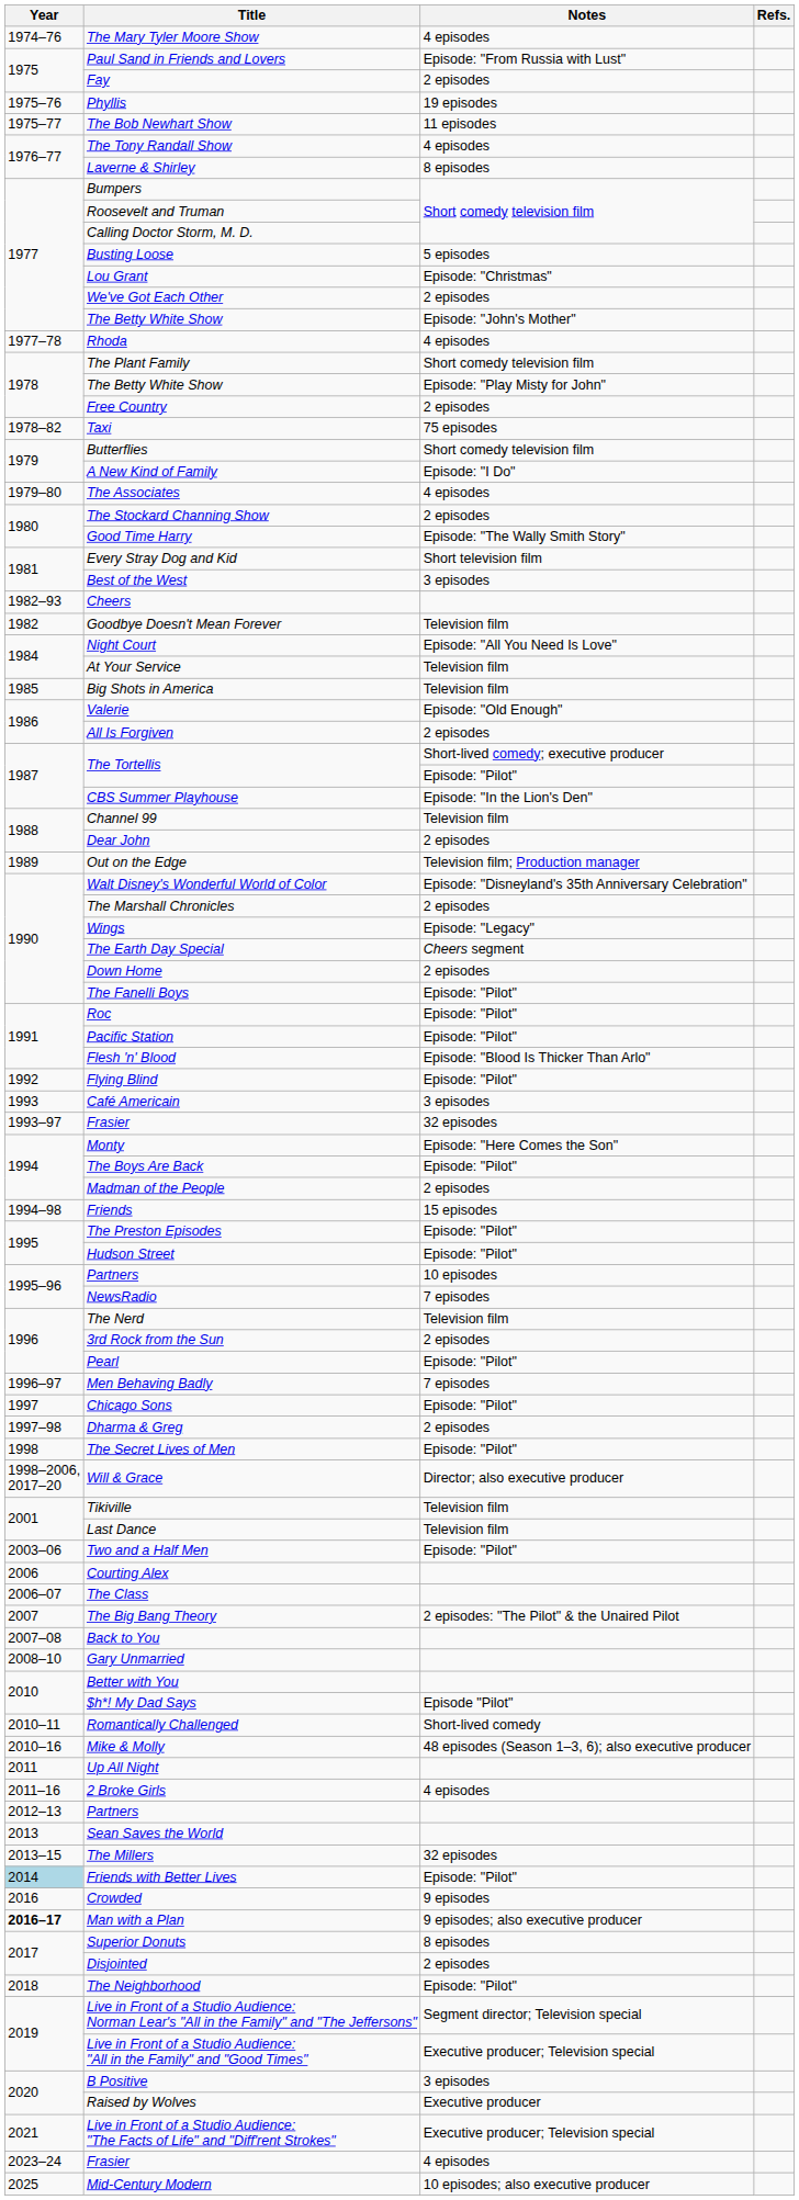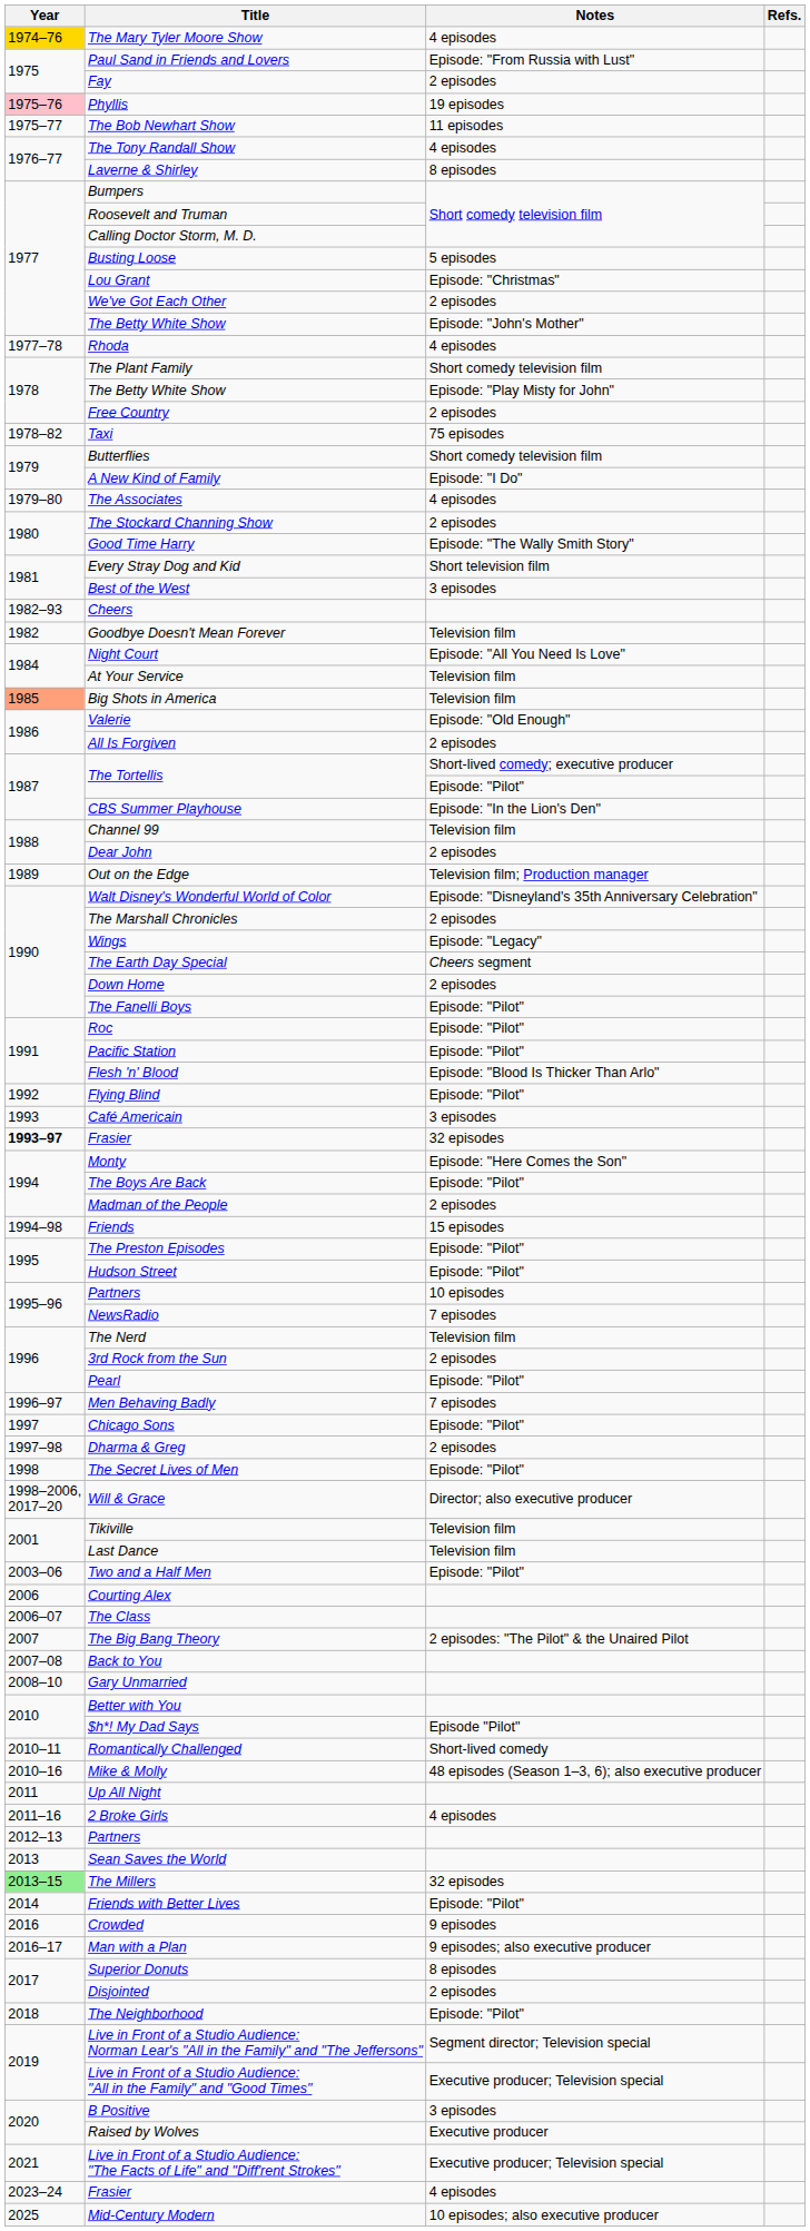The Mary Tyler Moore Show | Year: no background -> gold background
Phyllis | Year: no background -> pink background
Big Shots in America | Year: no background -> lightsalmon background
Frasier / 32 episodes | Year: normal -> bold
The Millers | Year: no background -> lightgreen background
Friends with Better Lives | Year: lightblue background -> no background
Man with a Plan | Year: bold -> normal
